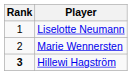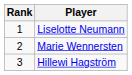Hillewi Hagström | Rank: bold -> normal
